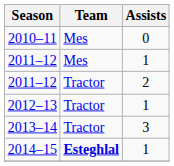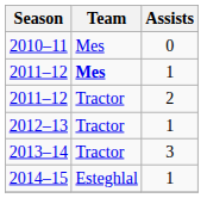2011–12 / 1 | Team: normal -> bold
2014–15 | Team: bold -> normal
